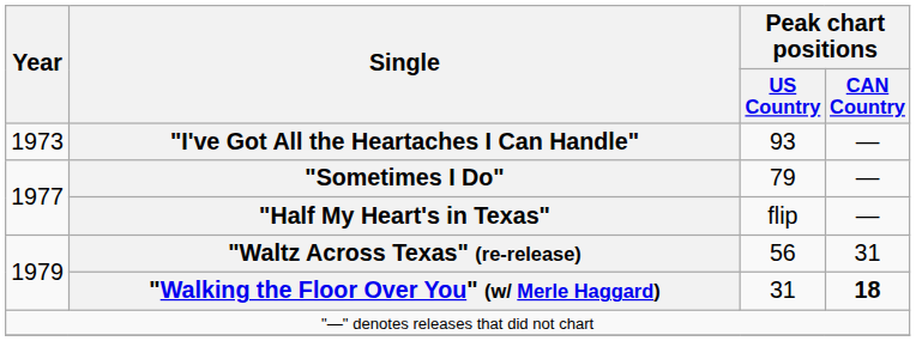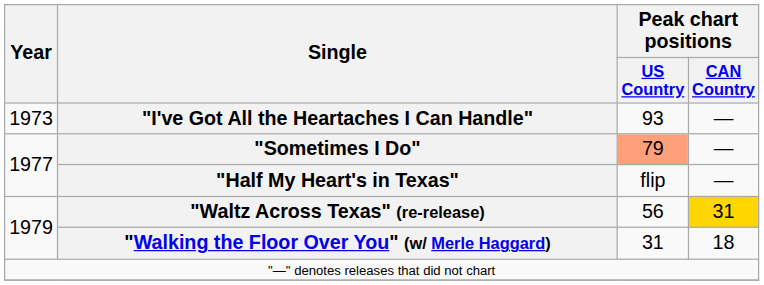"Sometimes I Do" | Peak chart positions / US Country: no background -> lightsalmon background
"Waltz Across Texas" (re-release) | Peak chart positions / CAN Country: no background -> gold background
"Walking the Floor Over You" (w/ Merle Haggard) | Peak chart positions / CAN Country: bold -> normal
